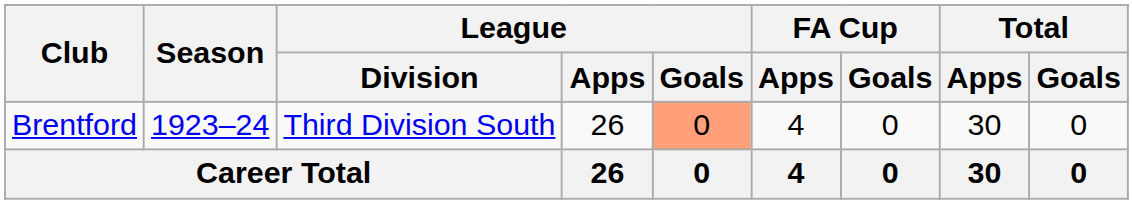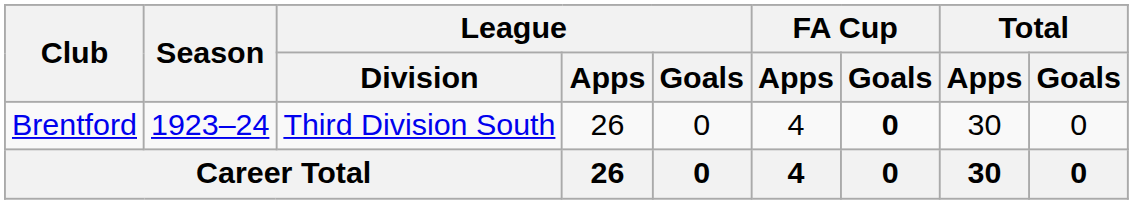Brentford | League / Goals: lightsalmon background -> no background
Brentford | FA Cup / Goals: normal -> bold
